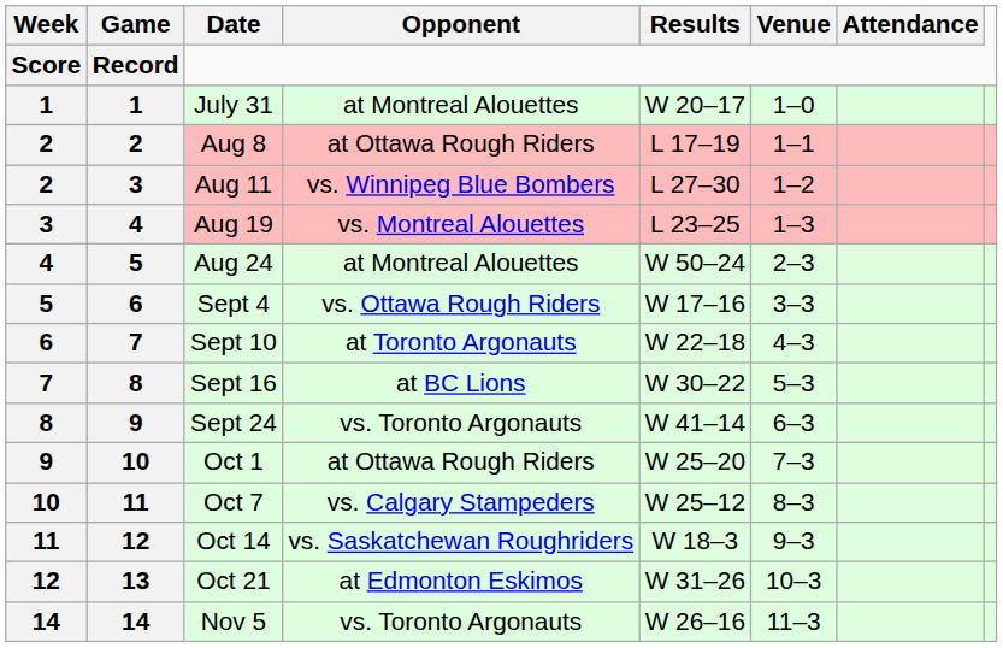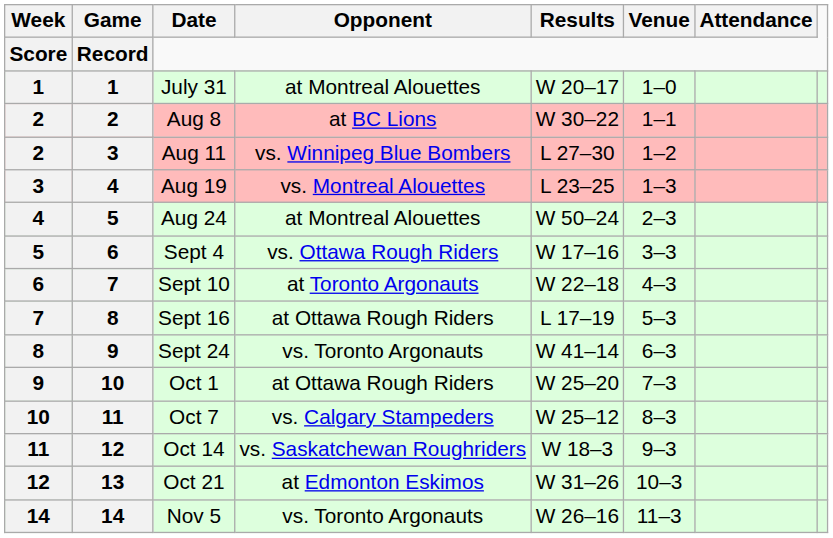Aug 8 | Opponent: at Ottawa Rough Riders -> at BC Lions
Aug 8 | Results: L 17–19 -> W 30–22
Sept 16 | Opponent: at BC Lions -> at Ottawa Rough Riders
Sept 16 | Results: W 30–22 -> L 17–19
